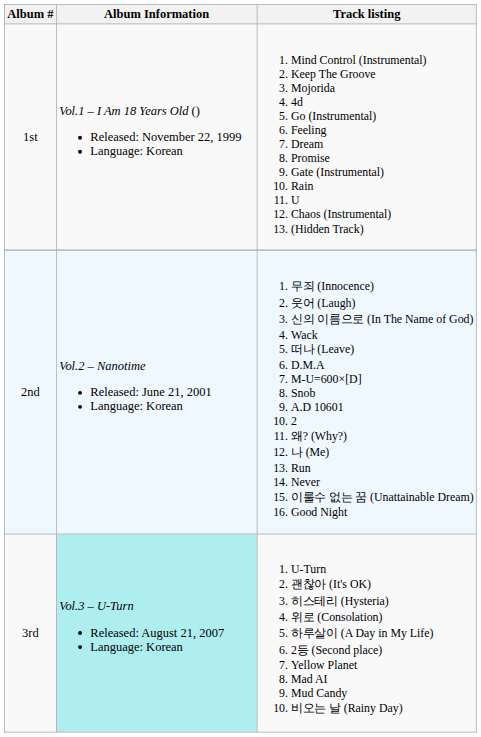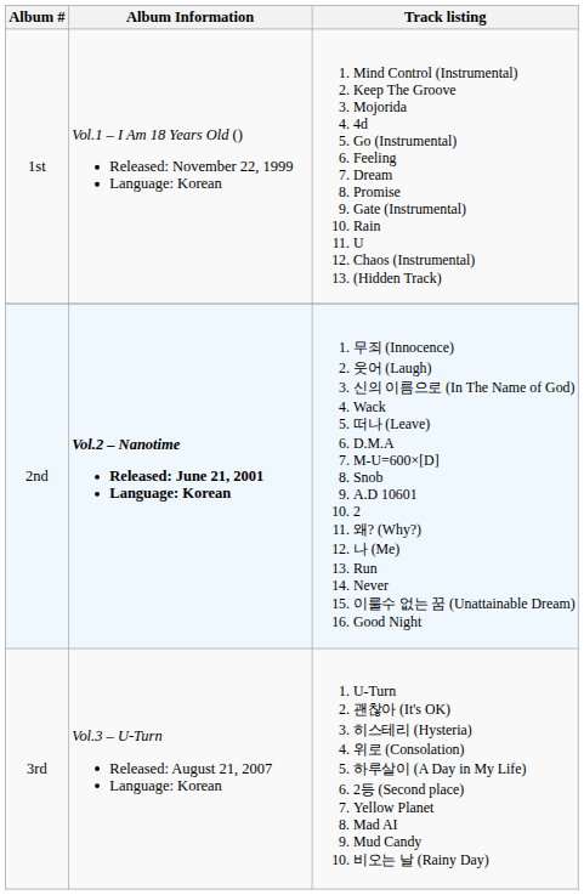2nd | Album Information: normal -> bold
3rd | Album Information: paleturquoise background -> no background
